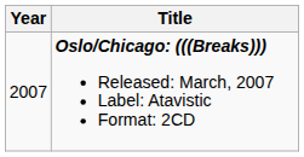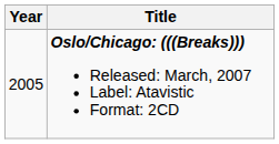row 2 | Year: 2007 -> 2005
